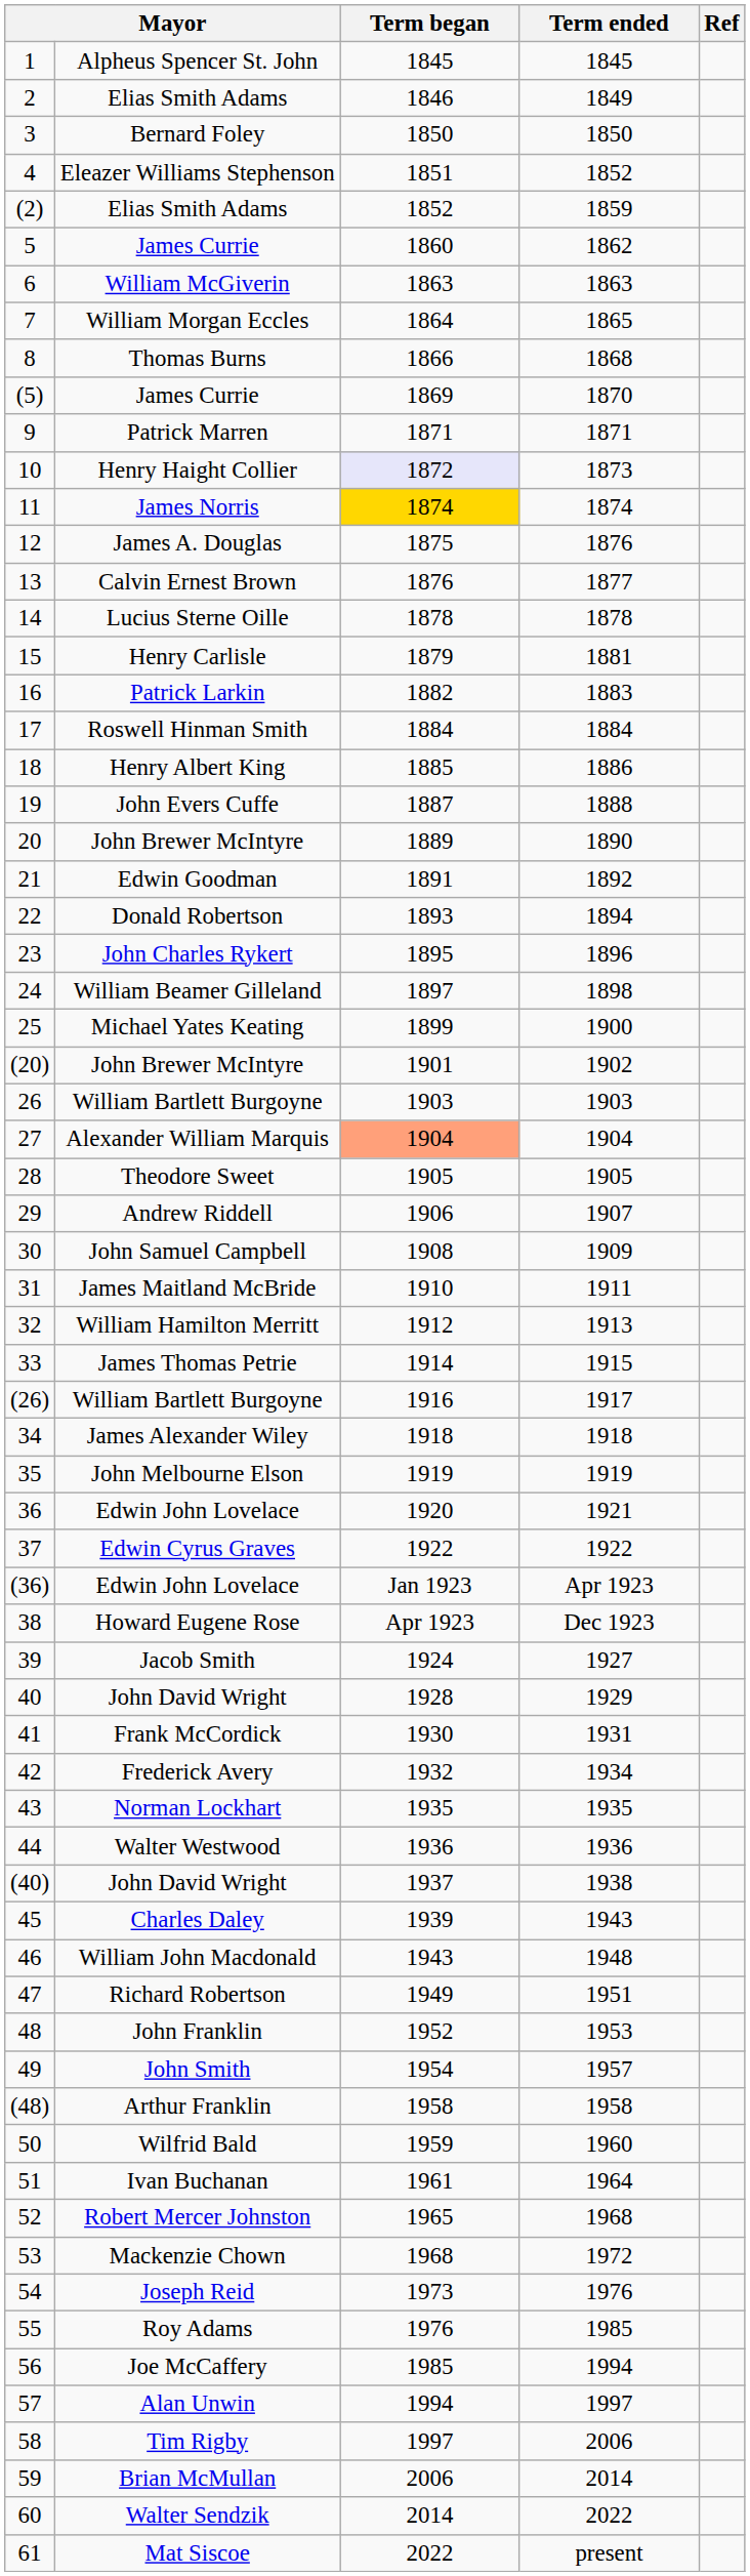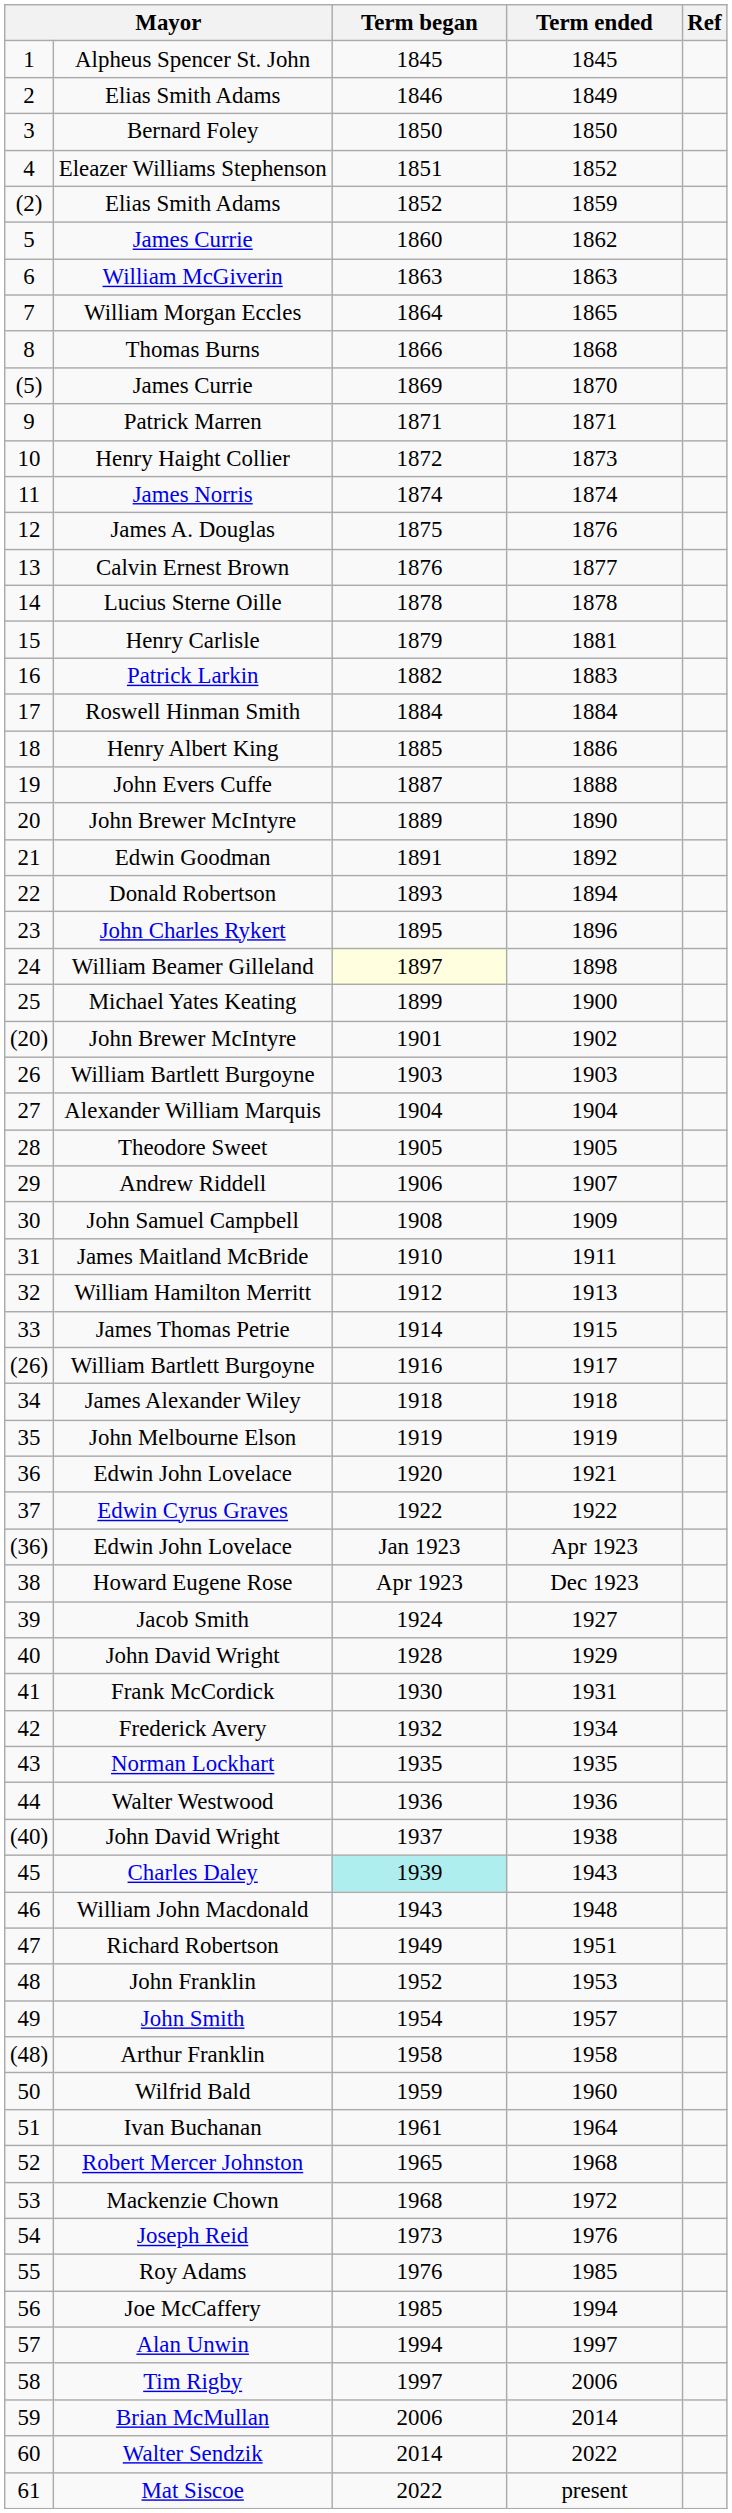Henry Haight Collier | Term began: lavender background -> no background
James Norris | Term began: gold background -> no background
William Beamer Gilleland | Term began: no background -> lightyellow background
Alexander William Marquis | Term began: lightsalmon background -> no background
Charles Daley | Term began: no background -> paleturquoise background
